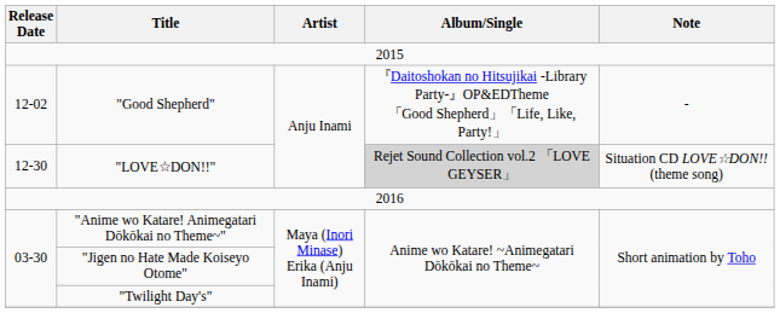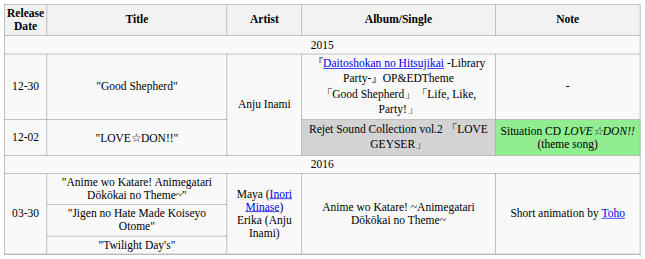"Good Shepherd" | Release Date: 12-02 -> 12-30
"LOVE☆DON!!" | Release Date: 12-30 -> 12-02
"LOVE☆DON!!" | Note: no background -> lightgreen background
